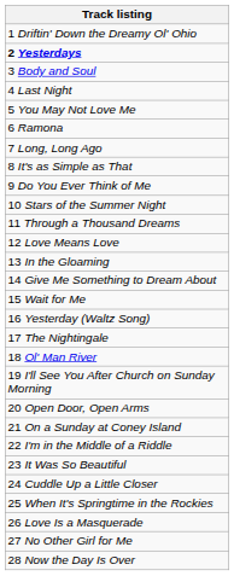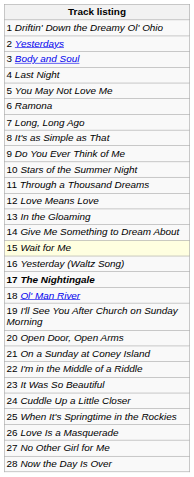row 3 | column 1: bold -> normal
row 16 | column 1: no background -> lightyellow background
row 18 | column 1: normal -> bold
